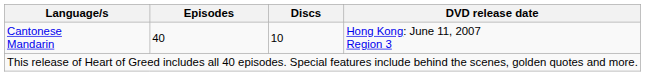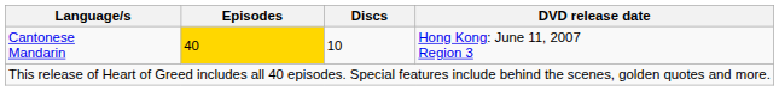Cantonese Mandarin | Episodes: no background -> gold background
